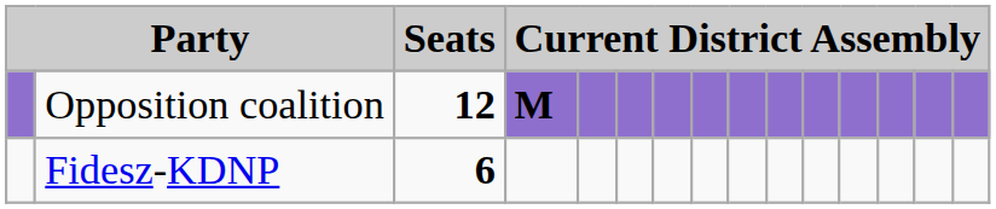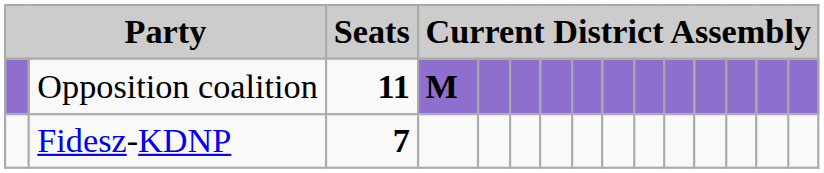Opposition coalition | Seats: 12 -> 11
Fidesz-KDNP | Seats: 6 -> 7
